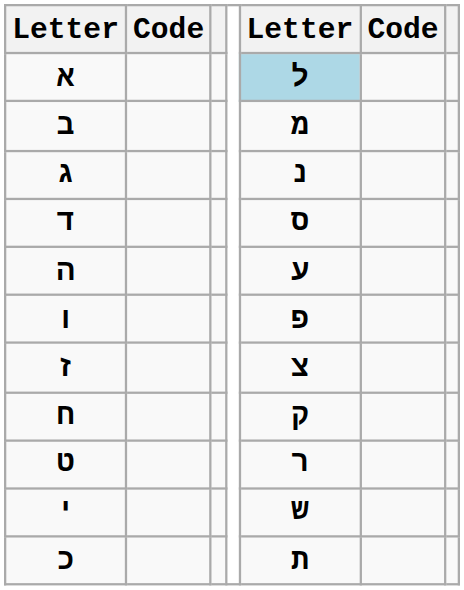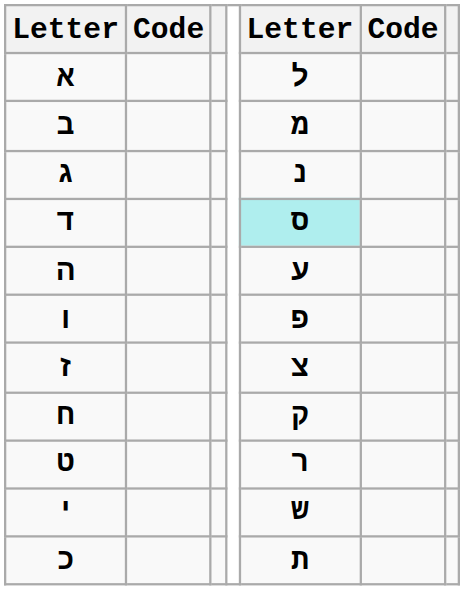א | column 5: lightblue background -> no background
ד | column 5: no background -> paleturquoise background
